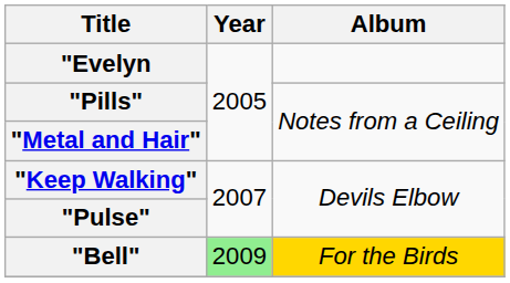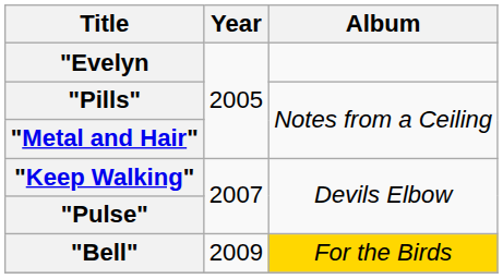"Bell" | Year: lightgreen background -> no background
